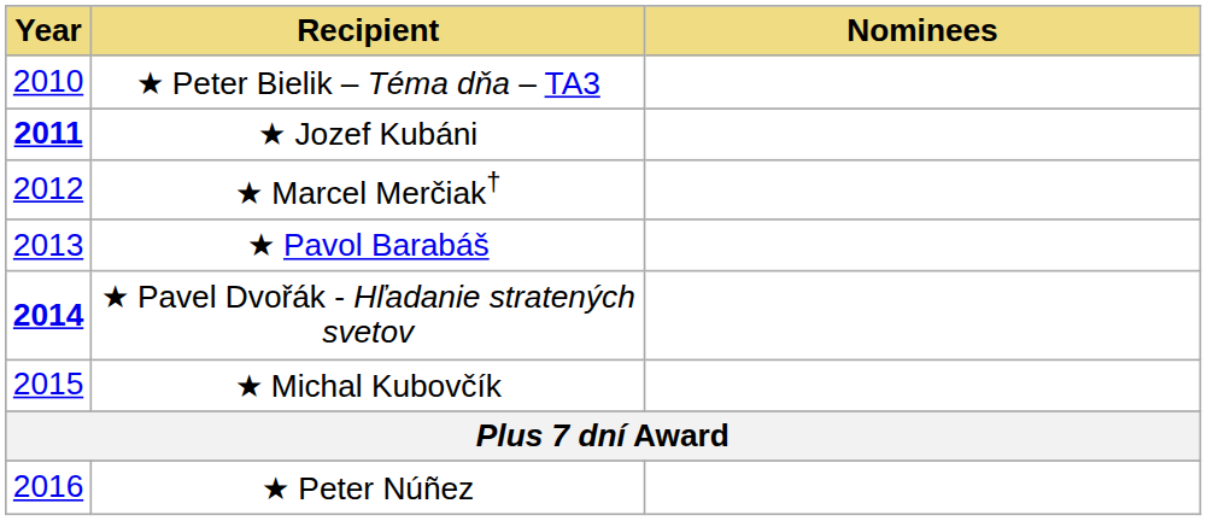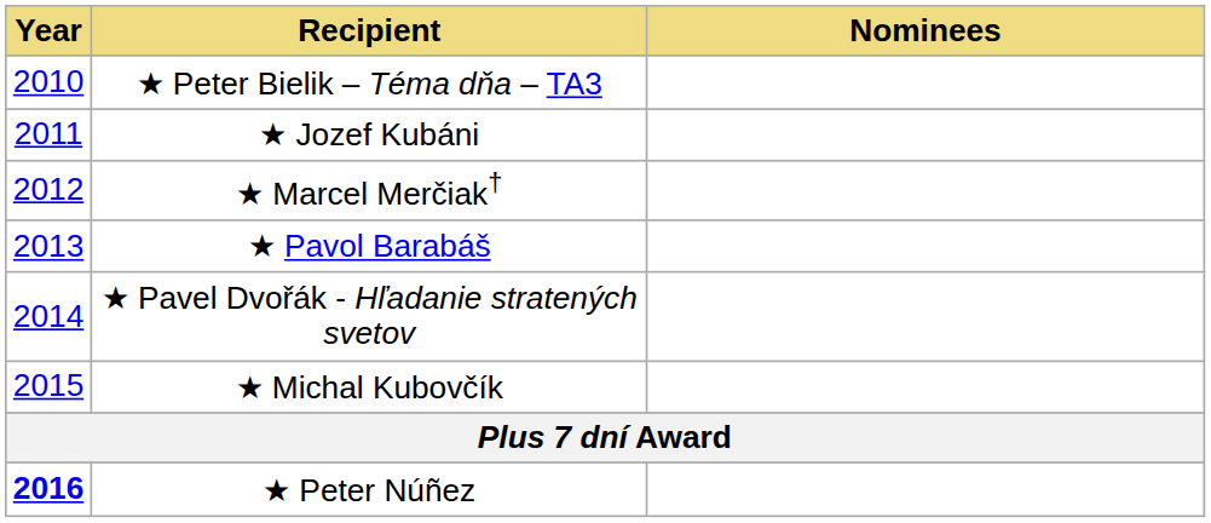★ Jozef Kubáni | Year: bold -> normal
★ Pavel Dvořák - Hľadanie stratených svetov | Year: bold -> normal
★ Peter Núñez | Year: normal -> bold
